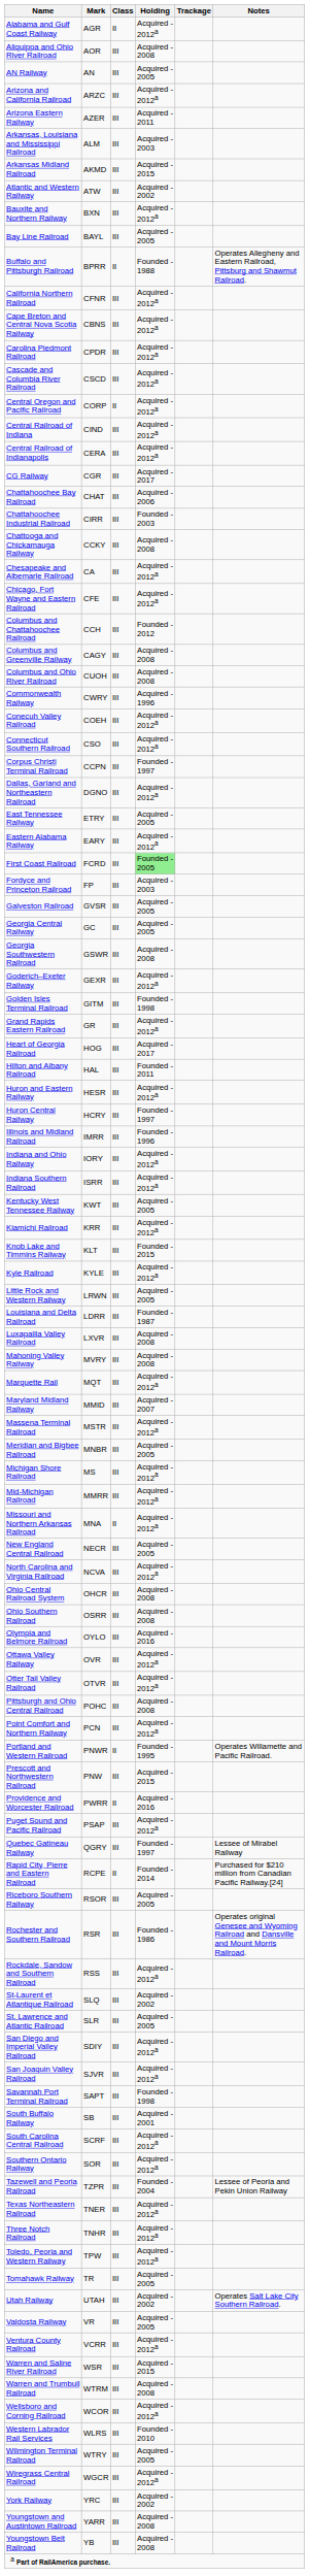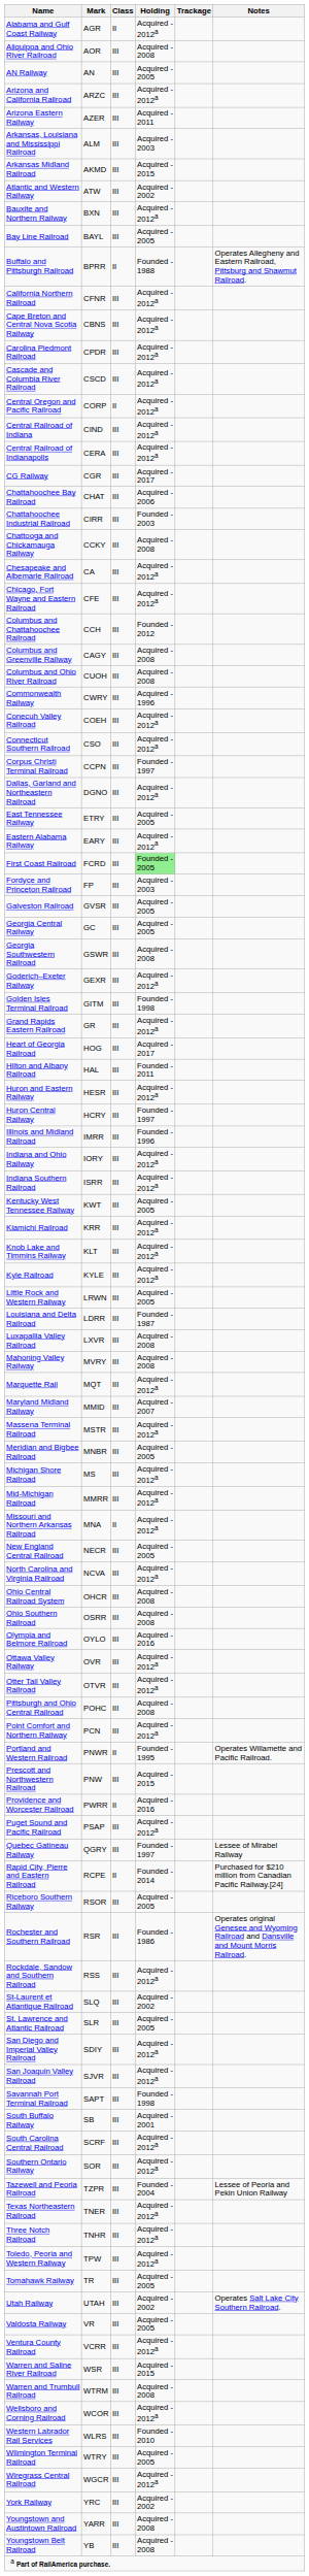Knob Lake and Timmins Railway | Holding: Founded - 2015 -> Acquired - 2012a
